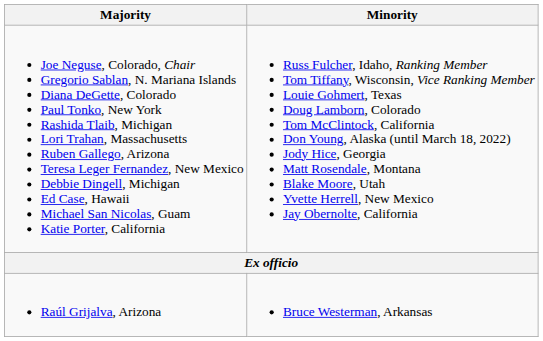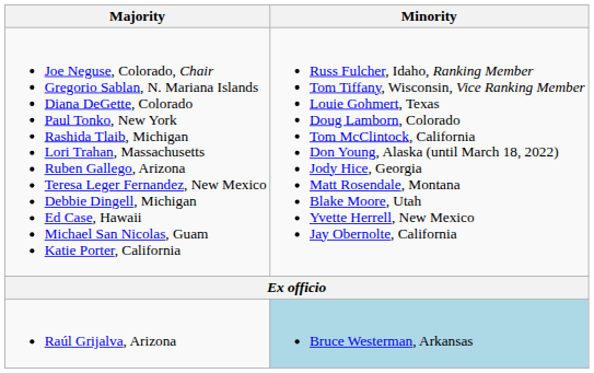Raúl Grijalva, Arizona | Minority: no background -> lightblue background
